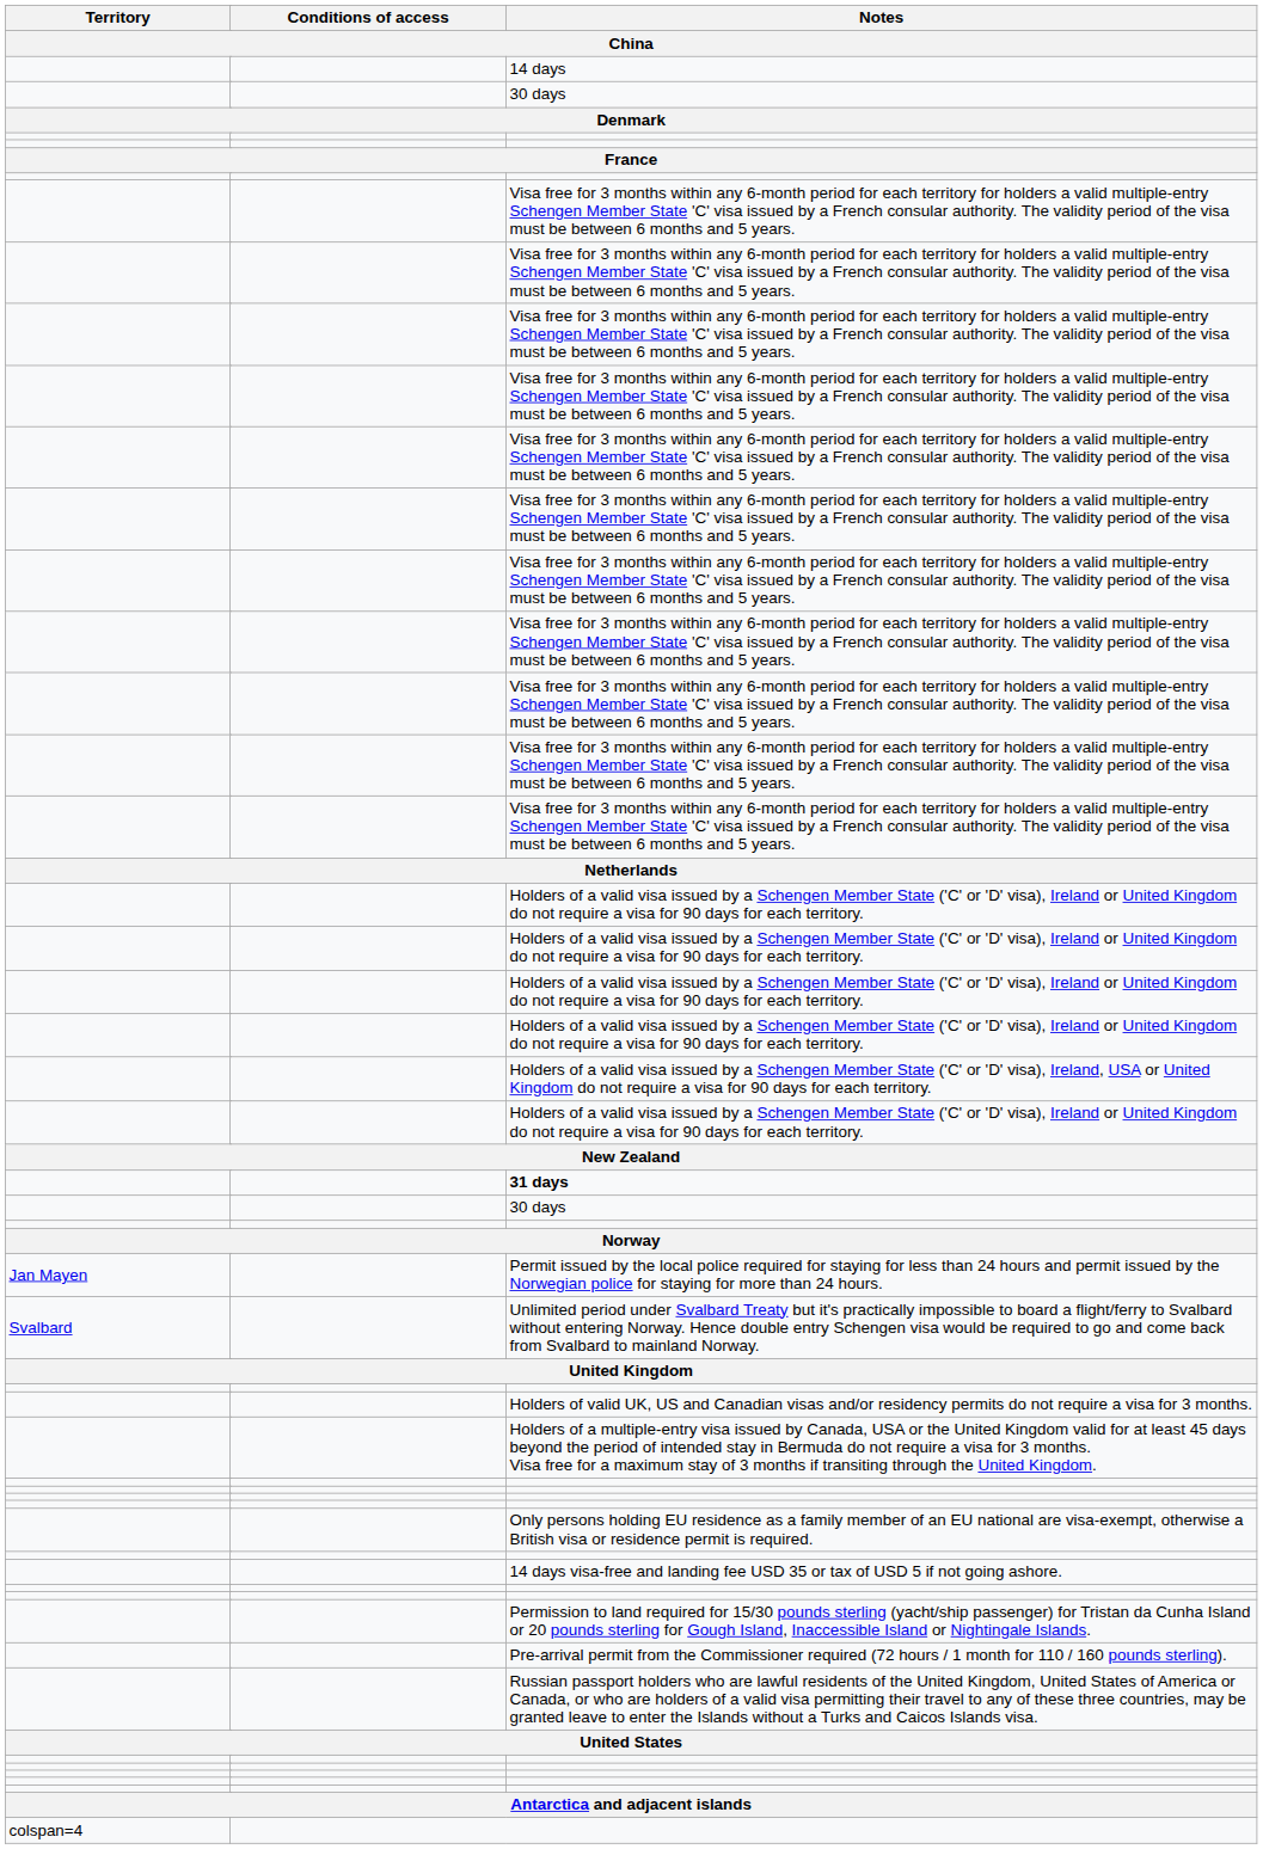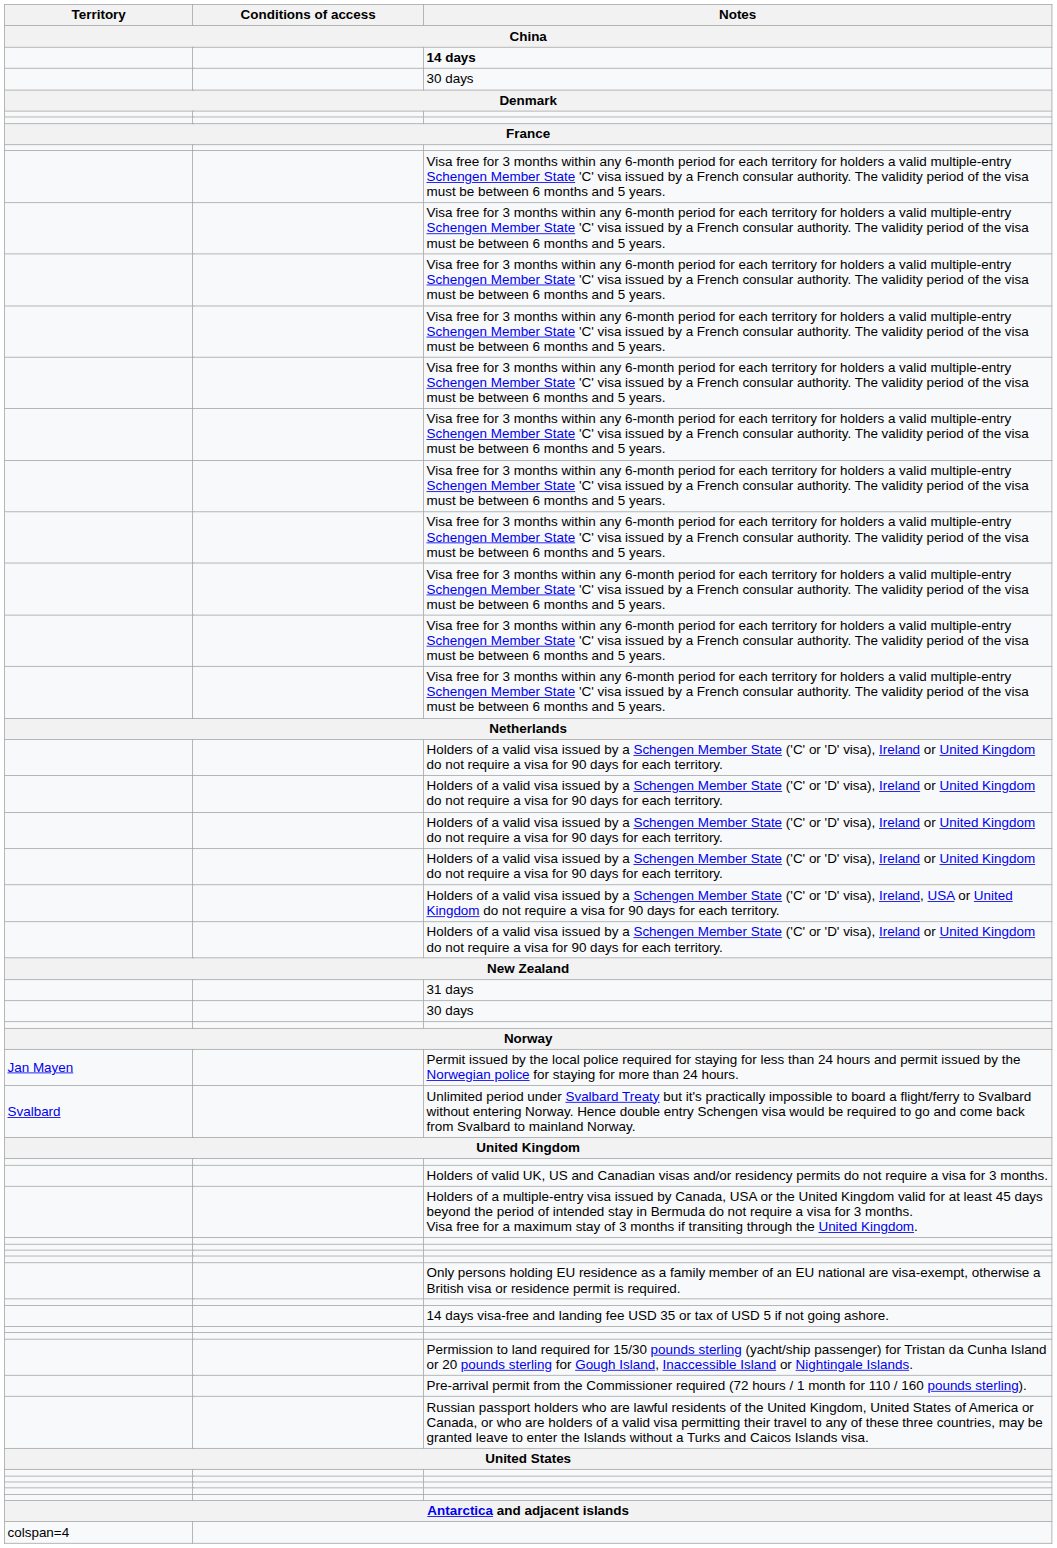14 days | Notes: normal -> bold
31 days | Notes: bold -> normal
